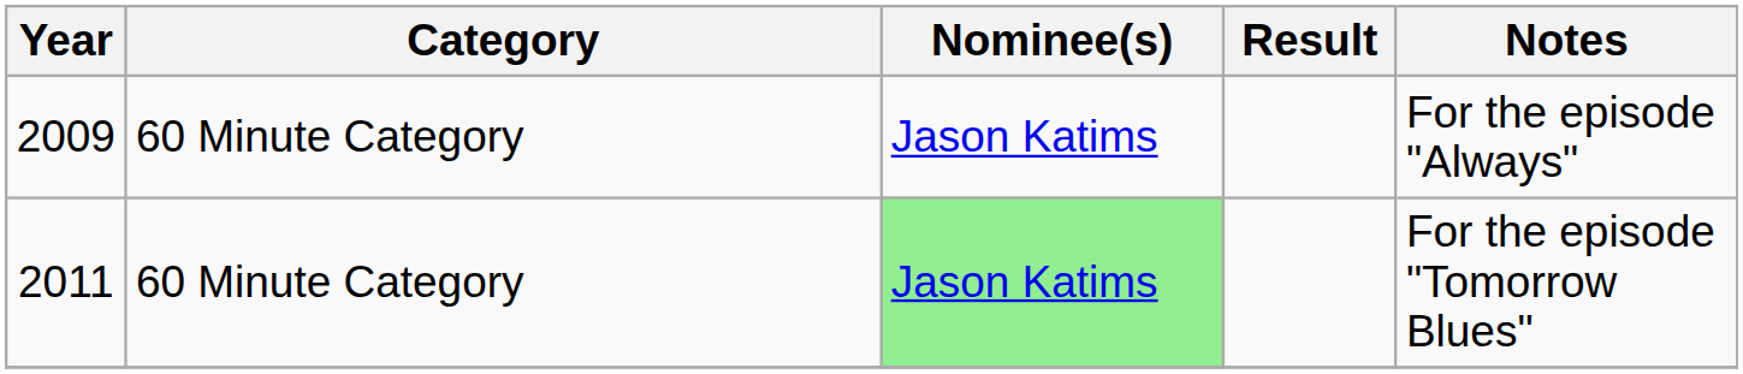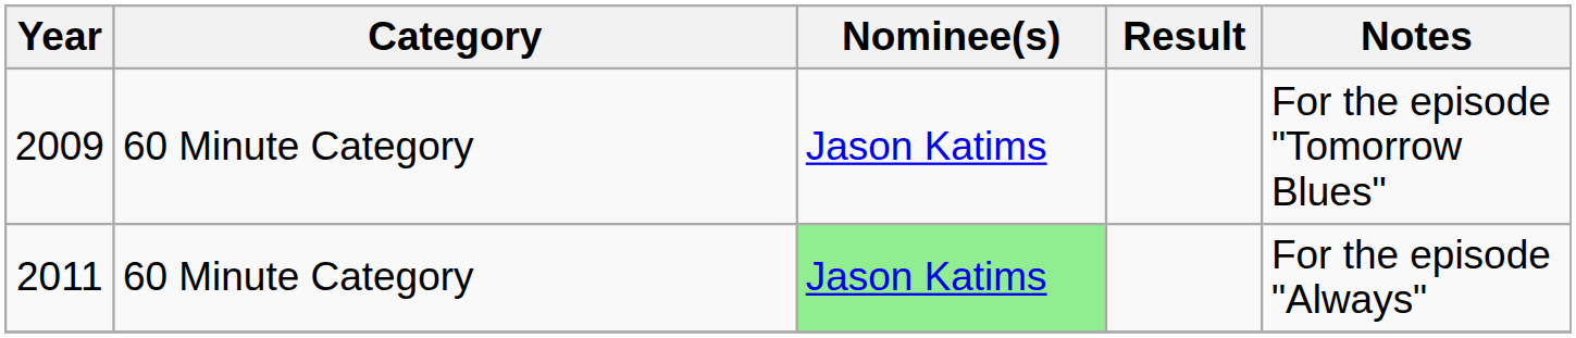2009 | Notes: For the episode "Always" -> For the episode "Tomorrow Blues"
2011 | Notes: For the episode "Tomorrow Blues" -> For the episode "Always"
